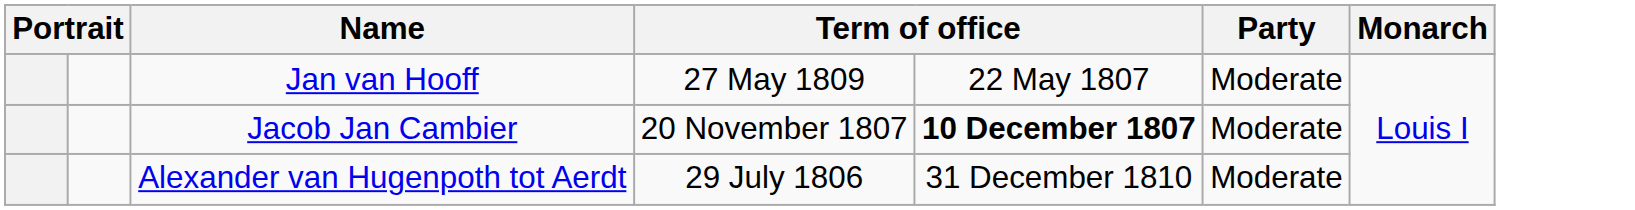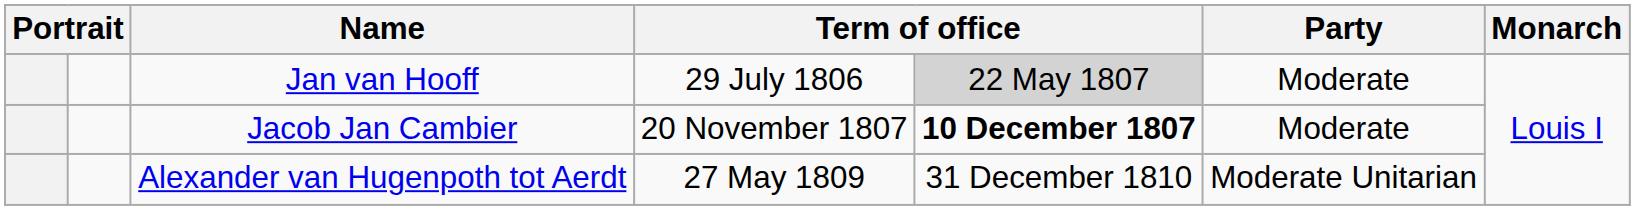Jan van Hooff | column 4: 27 May 1809 -> 29 July 1806
Jan van Hooff | column 5: no background -> lightgrey background
Alexander van Hugenpoth tot Aerdt | column 4: 29 July 1806 -> 27 May 1809
Alexander van Hugenpoth tot Aerdt | Party: Moderate -> Moderate Unitarian
